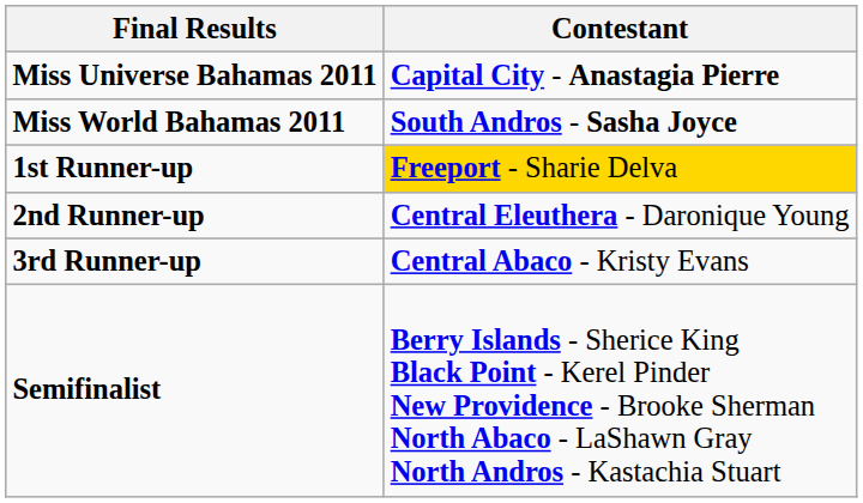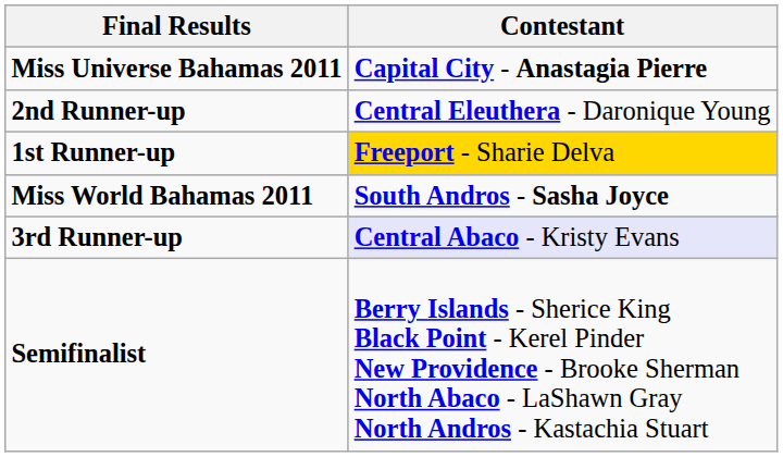rows swapped: Miss World Bahamas 2011 <-> 2nd Runner-up
3rd Runner-up | Contestant: no background -> lavender background
